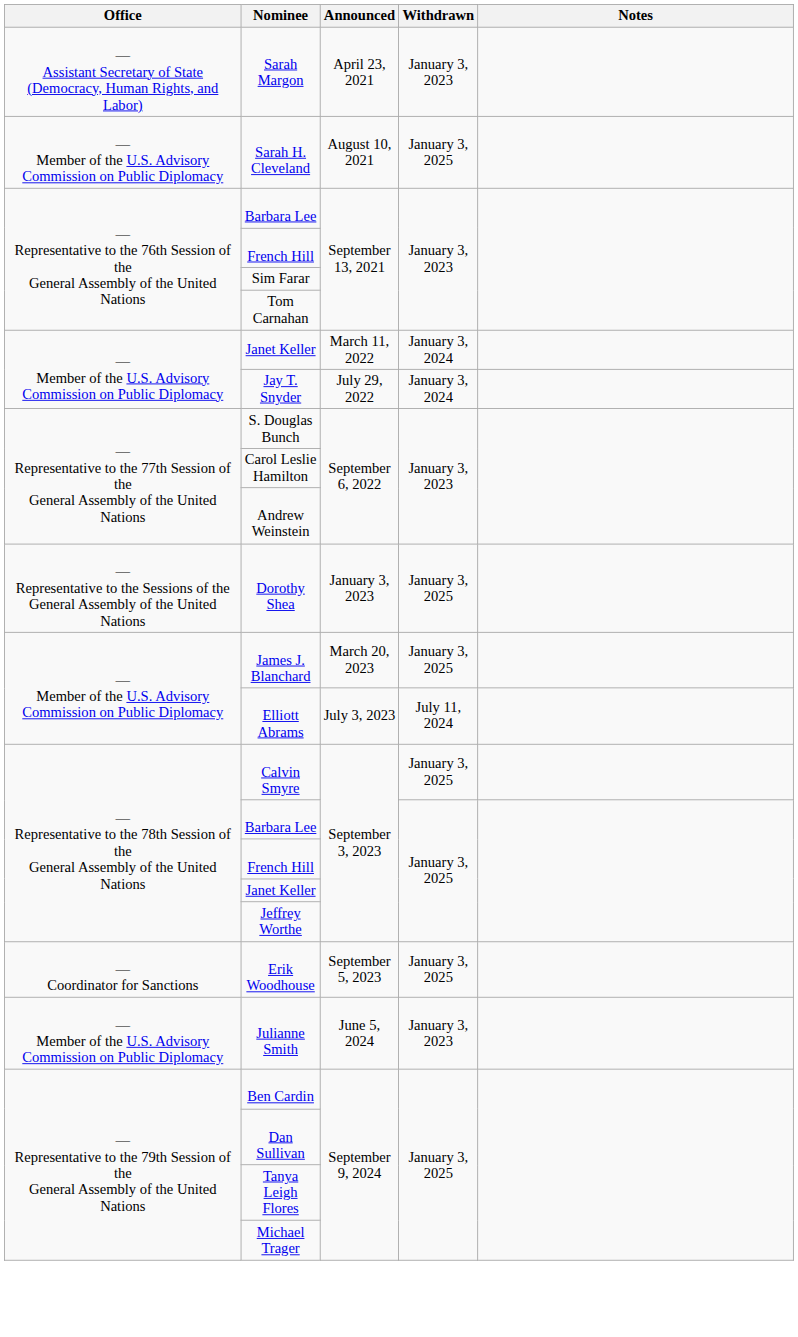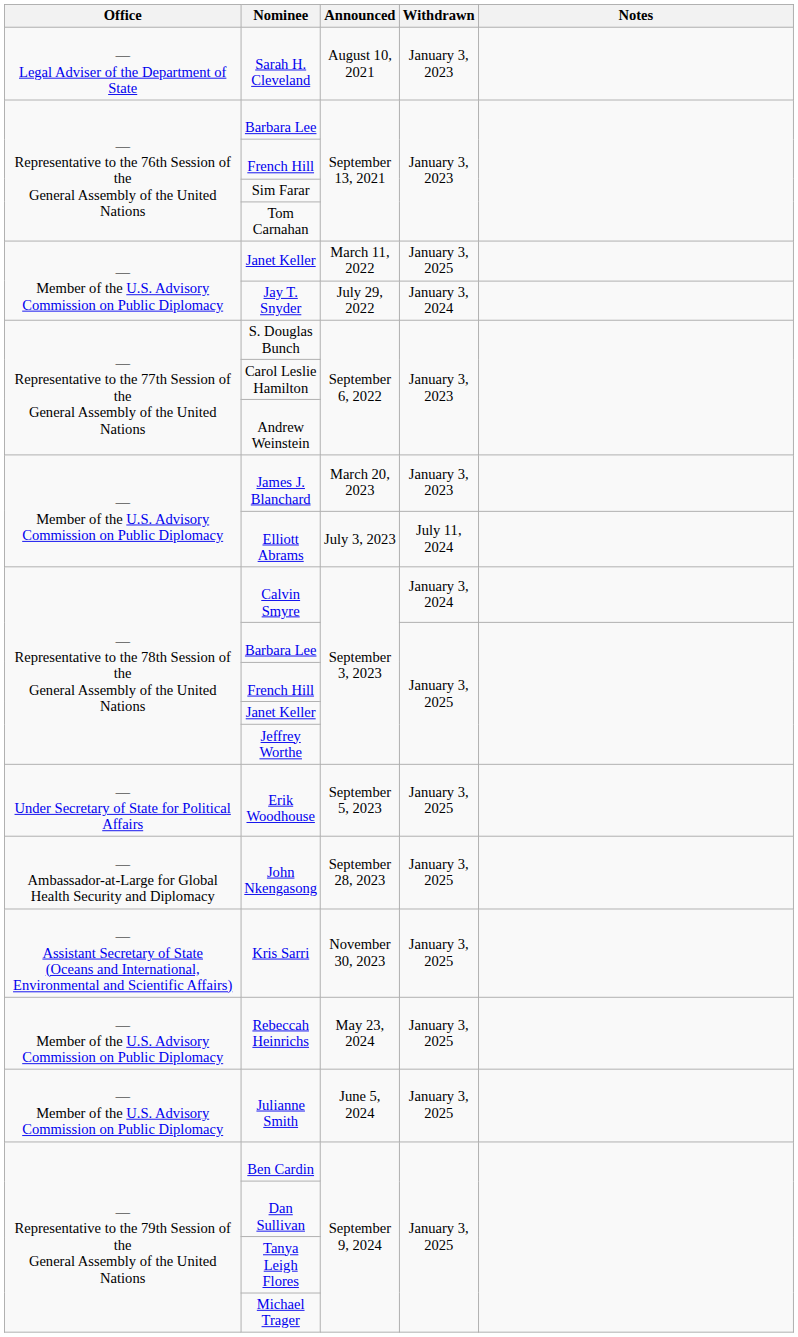- row: — Assistant Secretary of State (Democracy, Human Rights, and Labor) | Sarah Margon | April 23, 2021 | January 3, 2023
Sarah H. Cleveland | Office: — Member of the U.S. Advisory Commission on Public Diplomacy -> — Legal Adviser of the Department of State
Sarah H. Cleveland | Withdrawn: January 3, 2025 -> January 3, 2023
Janet Keller / March 11, 2022 | Withdrawn: January 3, 2024 -> January 3, 2025
- row: — Representative to the Sessions of the General Assembly of the United Nations | Dorothy Shea | January 3, 2023 | January 3, 2025
James J. Blanchard | Withdrawn: January 3, 2025 -> January 3, 2023
Calvin Smyre | Withdrawn: January 3, 2025 -> January 3, 2024
Erik Woodhouse | Office: — Coordinator for Sanctions -> — Under Secretary of State for Political Affairs
+ row: — Ambassador-at-Large for Global Health Security and Diplomacy | John Nkengasong | September 28, 2023 | January 3, 2025
+ row: — Assistant Secretary of State (Oceans and International, Environmental and Scientific Affairs) | Kris Sarri | November 30, 2023 | January 3, 2025
+ row: — Member of the U.S. Advisory Commission on Public Diplomacy | Rebeccah Heinrichs | May 23, 2024 | January 3, 2025
Julianne Smith | Withdrawn: January 3, 2023 -> January 3, 2025
